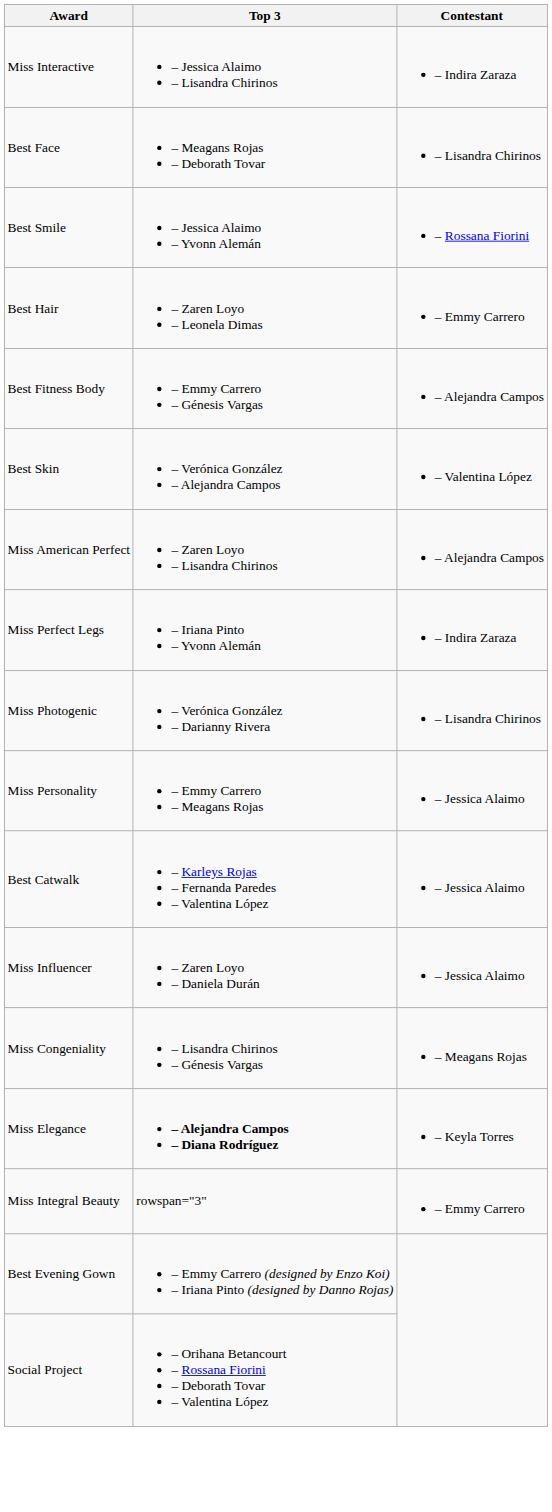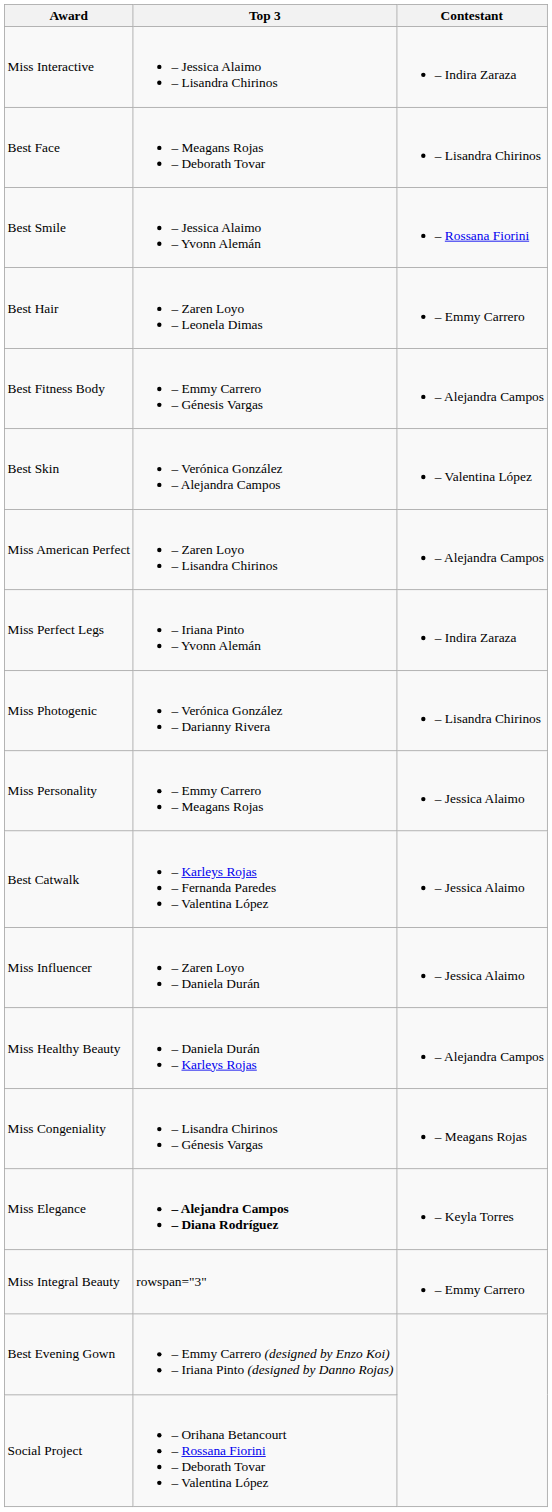+ row: Miss Healthy Beauty | – Daniela Durán – Karleys Rojas | – Alejandra Campos
